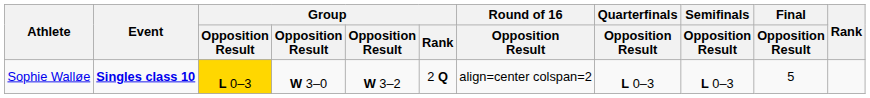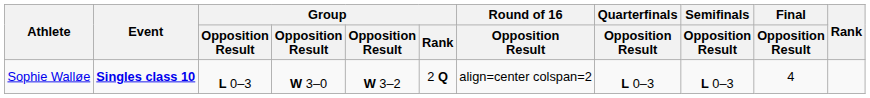Sophie Walløe | column 3: gold background -> no background
Sophie Walløe | Final / Opposition Result: 5 -> 4
